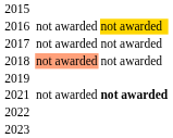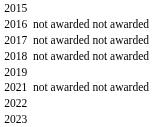2016 | column 3: gold background -> no background
2018 | column 2: lightsalmon background -> no background
2021 | column 3: bold -> normal
